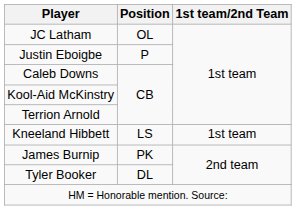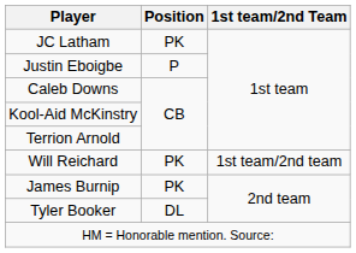JC Latham | Position: OL -> PK
+ row: Will Reichard | PK | 1st team/2nd team
- row: Kneeland Hibbett | LS | 1st team
